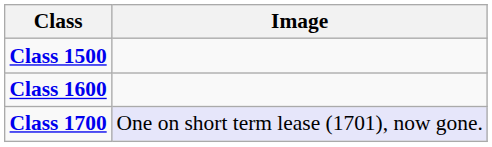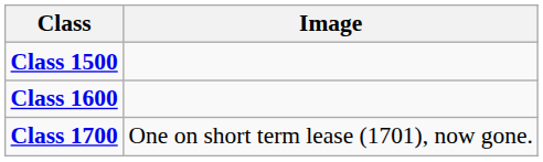Class 1700 | Image: lavender background -> no background
